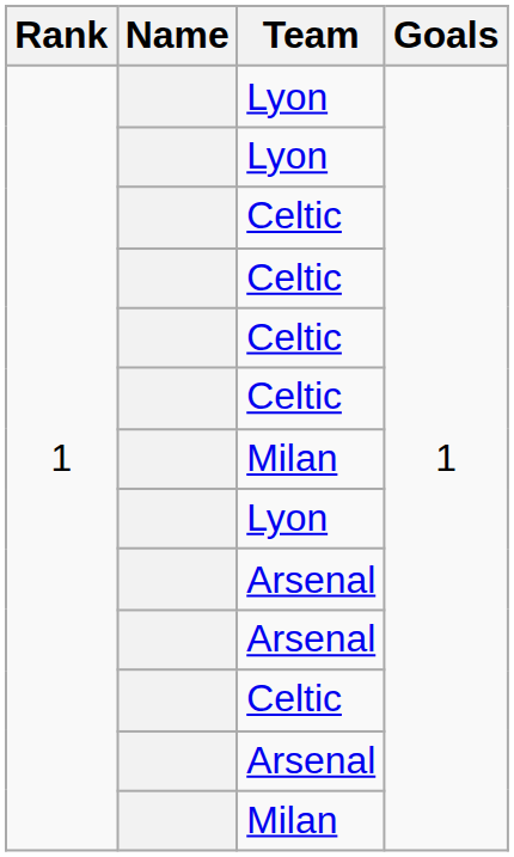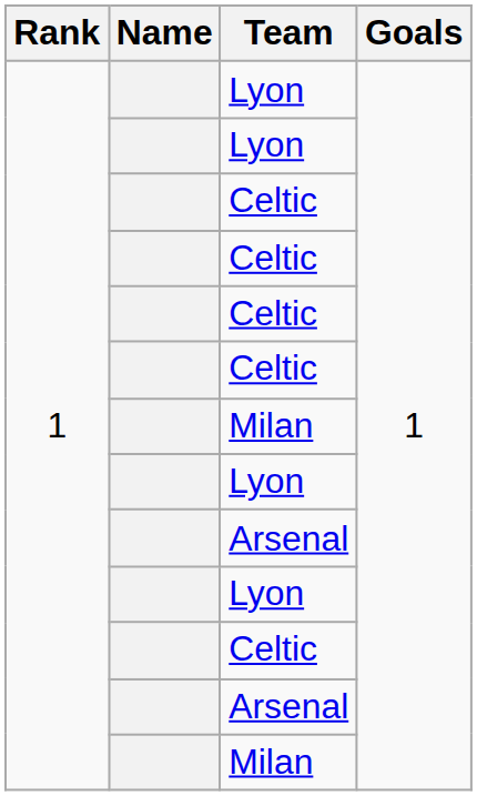row 11 | Team: Arsenal -> Lyon
